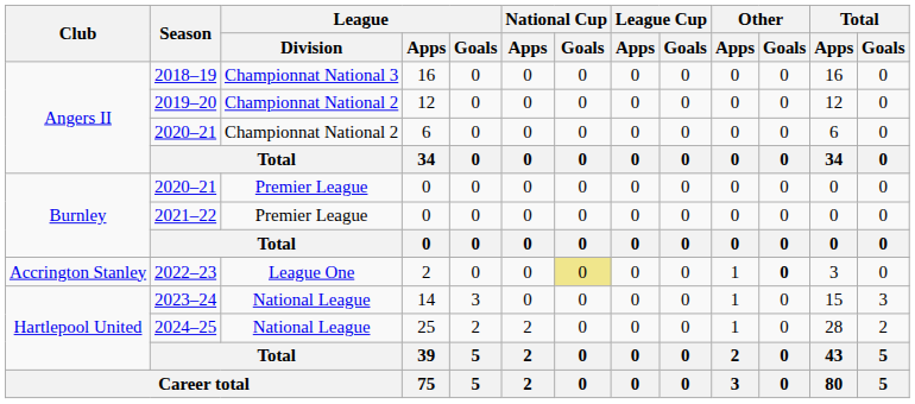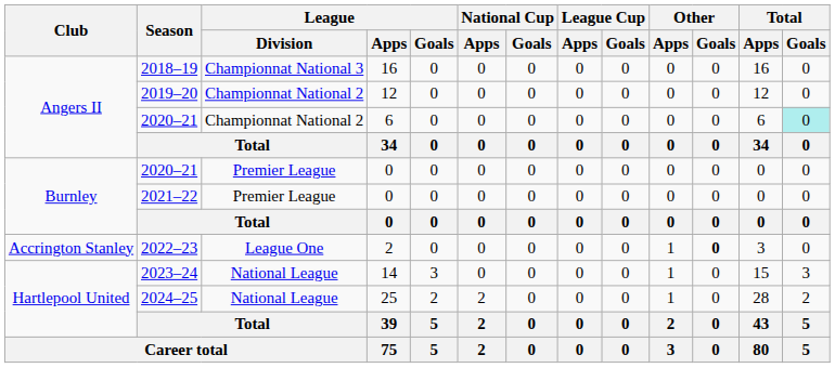2020–21 / 6 | Total / Goals: no background -> paleturquoise background
2022–23 | National Cup / Goals: khaki background -> no background
